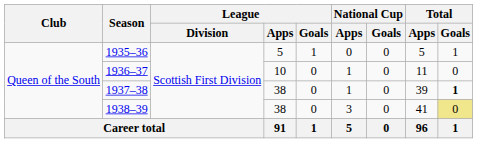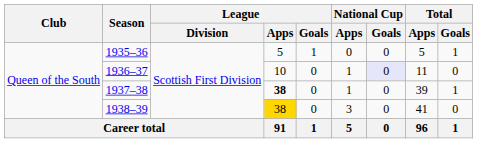1936–37 | National Cup / Goals: no background -> lavender background
1937–38 | League / Apps: normal -> bold
1937–38 | Total / Goals: bold -> normal
1938–39 | League / Apps: no background -> gold background
1938–39 | Total / Goals: khaki background -> no background
